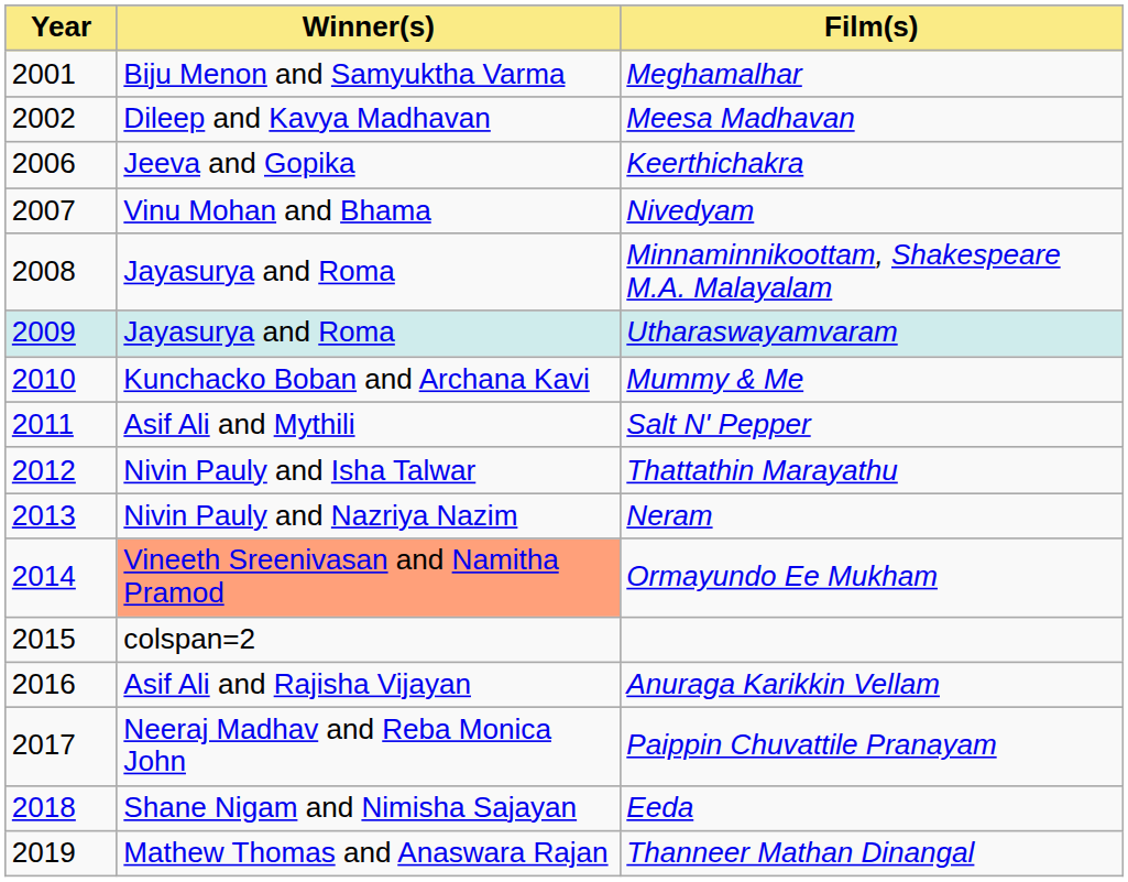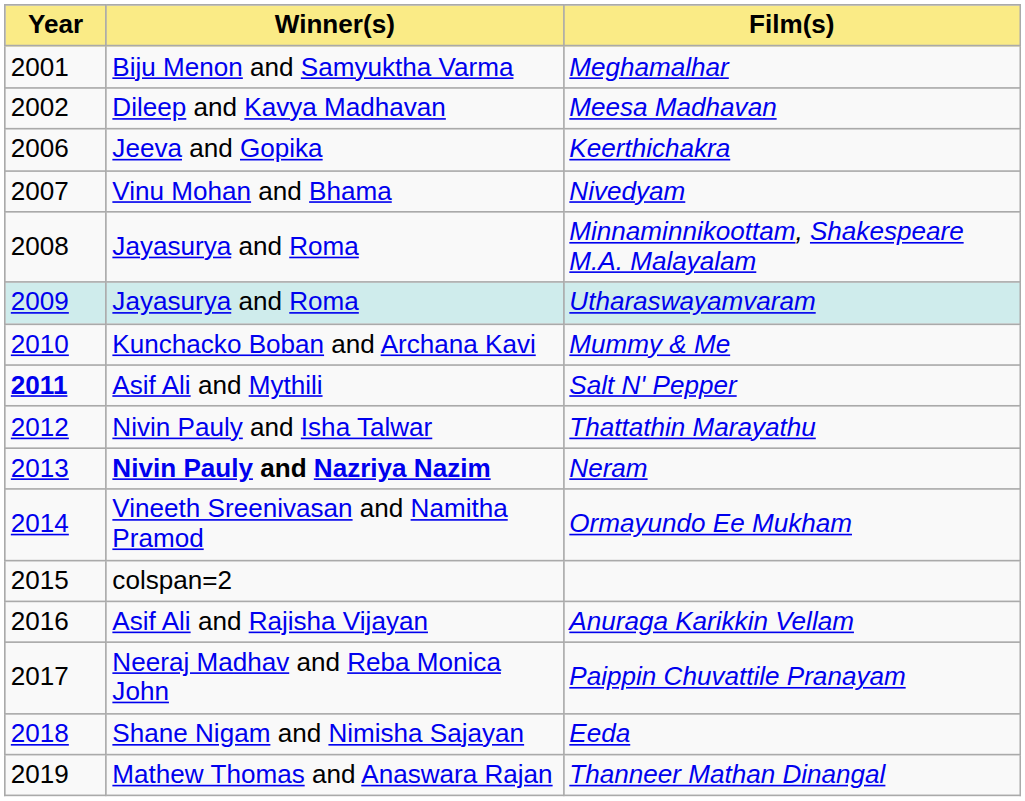Salt N' Pepper | Year: normal -> bold
Neram | Winner(s): normal -> bold
Ormayundo Ee Mukham | Winner(s): lightsalmon background -> no background
